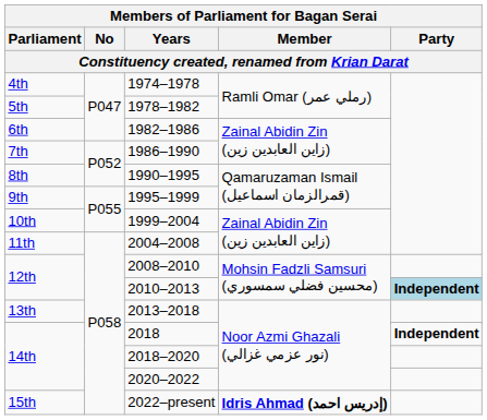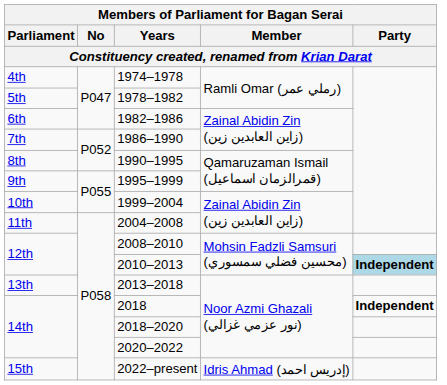2022–present | Member: bold -> normal
